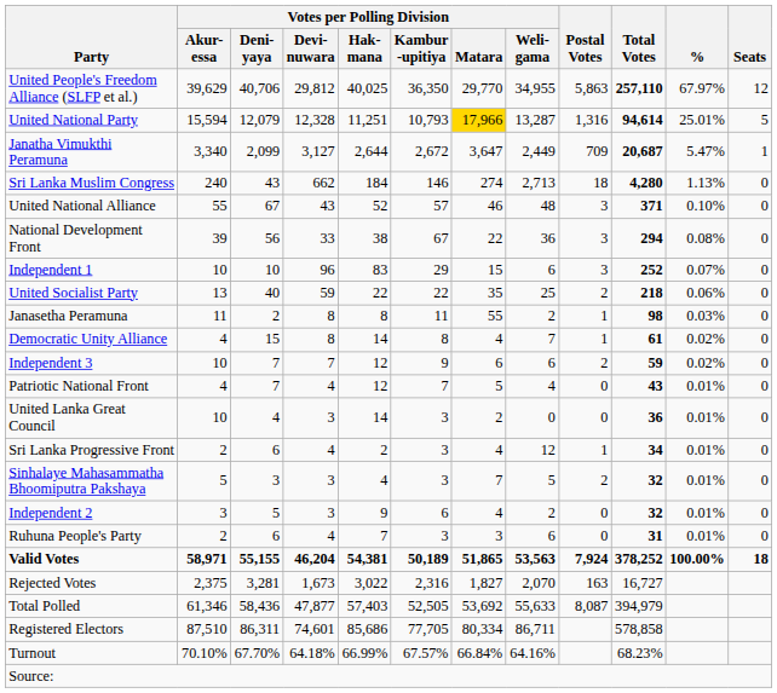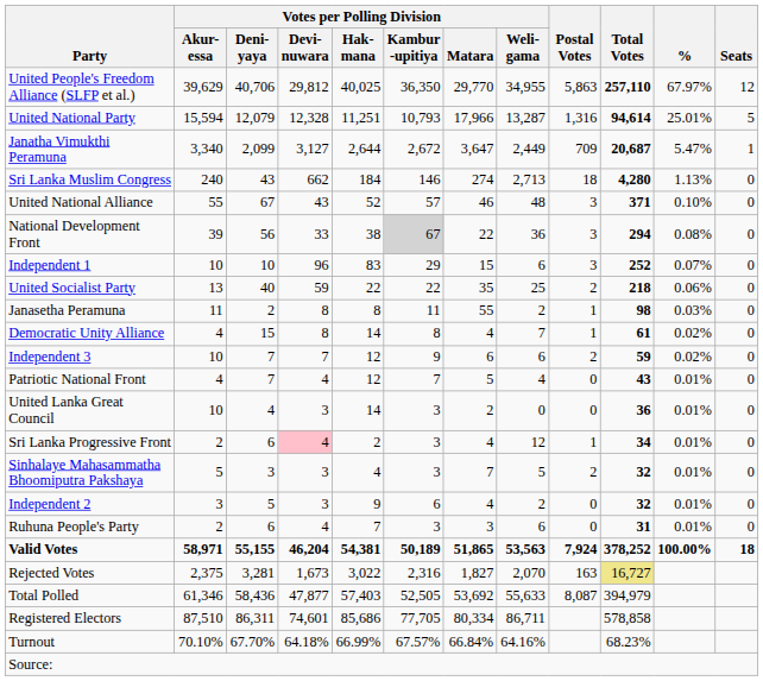United National Party | Votes per Polling Division / Matara: gold background -> no background
National Development Front | Votes per Polling Division / Kambur -upitiya: no background -> lightgrey background
Sri Lanka Progressive Front | Votes per Polling Division / Devi- nuwara: no background -> pink background
Rejected Votes | Total Votes: no background -> khaki background
